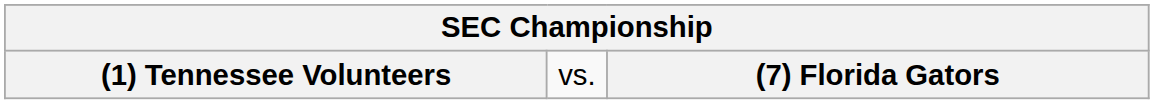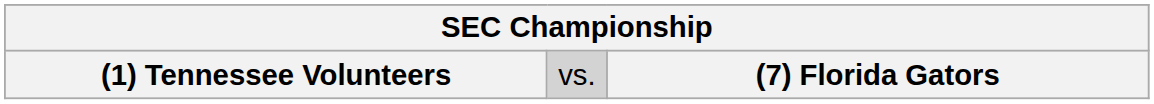(1) Tennessee Volunteers | column 2: no background -> lightgrey background
